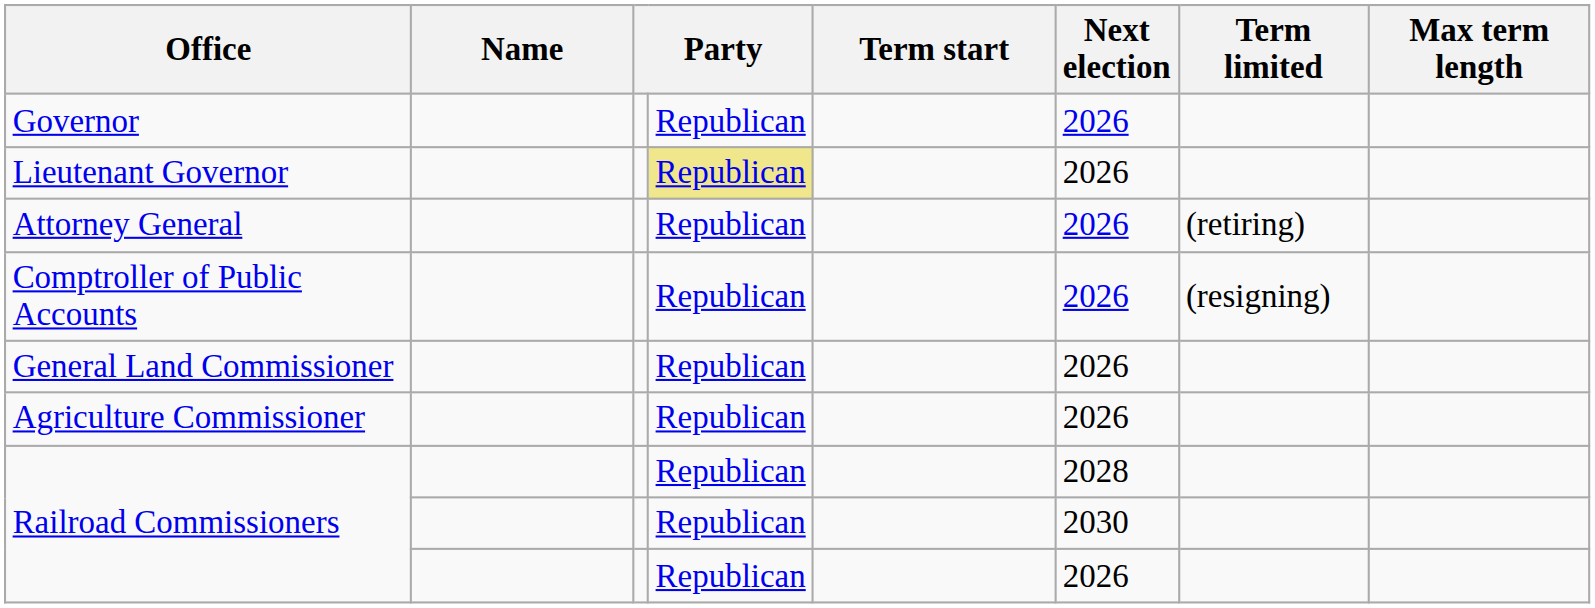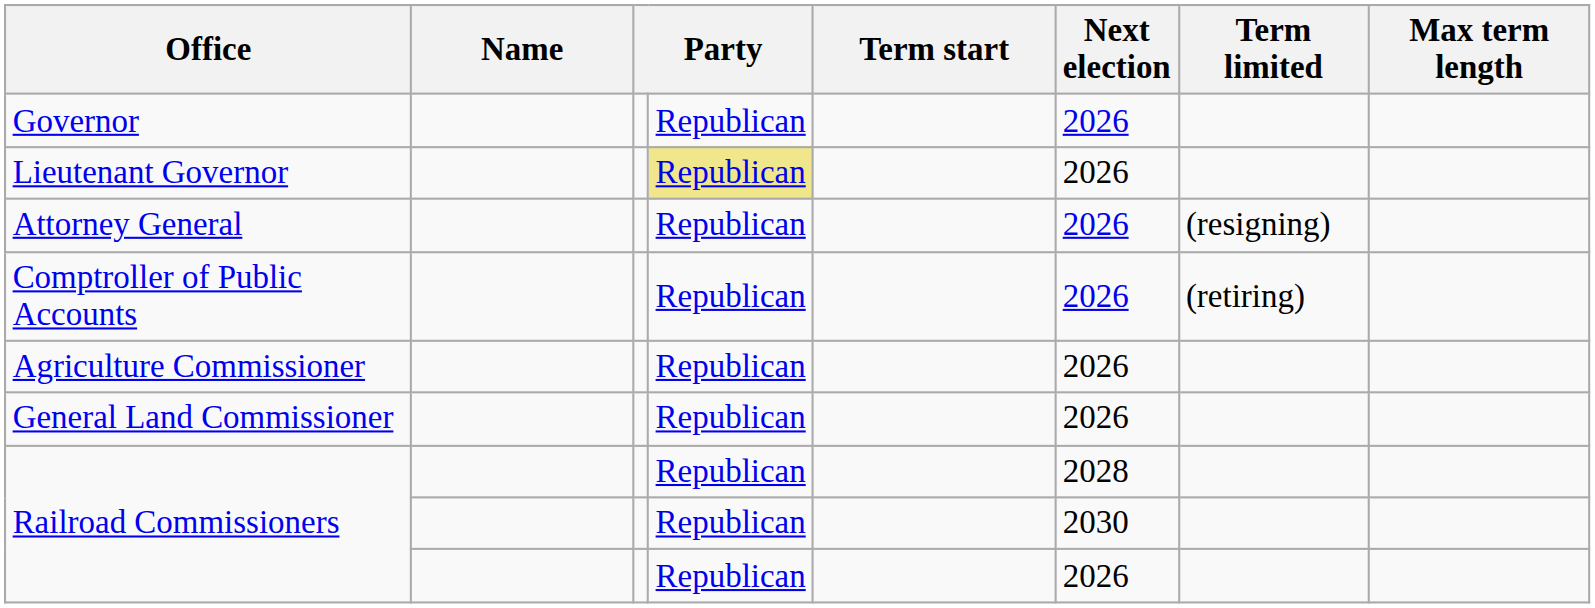Attorney General | Term limited: (retiring) -> (resigning)
Comptroller of Public Accounts | Term limited: (resigning) -> (retiring)
rows swapped: General Land Commissioner <-> Agriculture Commissioner
